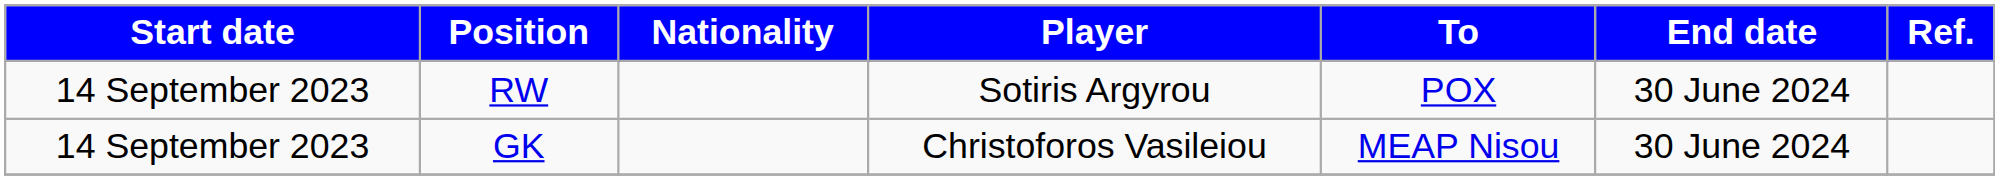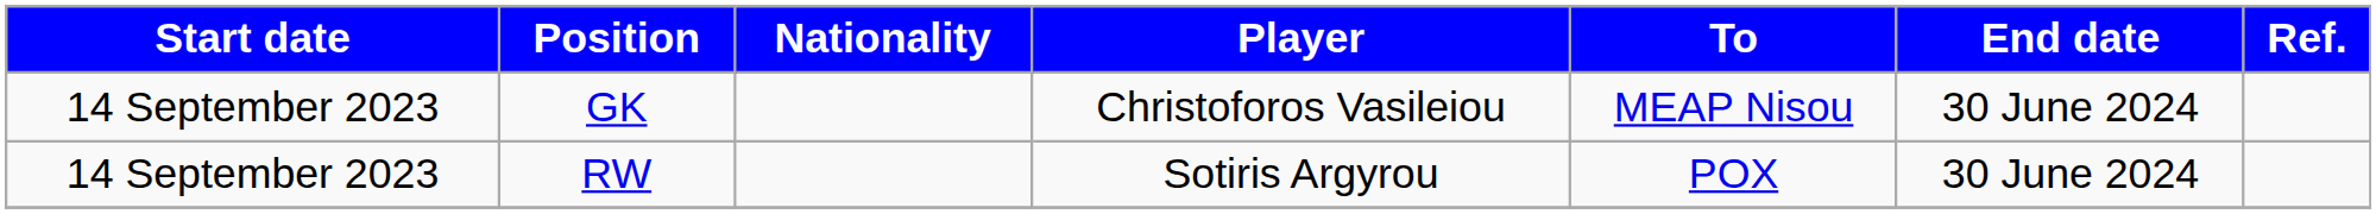rows swapped: GK <-> RW
